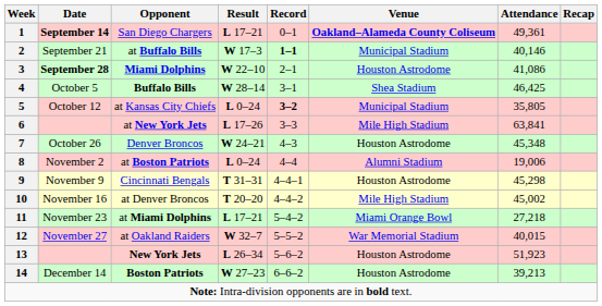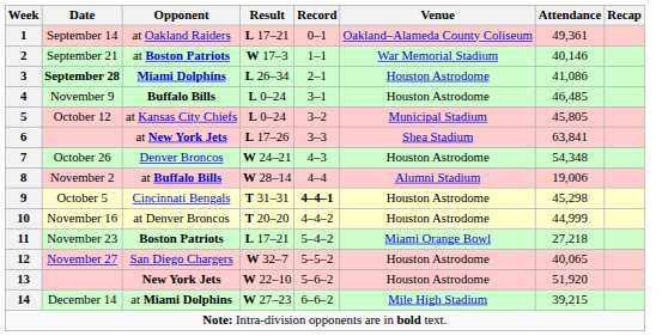1 | Date: bold -> normal
1 | Opponent: San Diego Chargers -> at Oakland Raiders
1 | Venue: bold -> normal
2 | Opponent: at Buffalo Bills -> at Boston Patriots
2 | Record: bold -> normal
2 | Venue: Municipal Stadium -> War Memorial Stadium
3 | Result: W 22–10 -> L 26–34
4 | Date: October 5 -> November 9
4 | Result: W 28–14 -> L 0–24
4 | Venue: Shea Stadium -> Houston Astrodome
4 | Attendance: 46,425 -> 46,485
5 | Record: bold -> normal
5 | Attendance: 35,805 -> 45,805
6 | Venue: Mile High Stadium -> Shea Stadium
7 | Attendance: 45,348 -> 54,348
8 | Opponent: at Boston Patriots -> at Buffalo Bills
8 | Result: L 0–24 -> W 28–14
9 | Date: November 9 -> October 5
9 | Record: normal -> bold
10 | Venue: Mile High Stadium -> Houston Astrodome
10 | Attendance: 45,002 -> 44,999
11 | Opponent: at Miami Dolphins -> Boston Patriots
12 | Opponent: at Oakland Raiders -> San Diego Chargers
12 | Venue: War Memorial Stadium -> Houston Astrodome
12 | Attendance: 40,015 -> 40,065
13 | Result: L 26–34 -> W 22–10
13 | Attendance: 51,923 -> 51,920
14 | Opponent: Boston Patriots -> at Miami Dolphins
14 | Venue: Houston Astrodome -> Mile High Stadium
14 | Attendance: 39,213 -> 39,215
